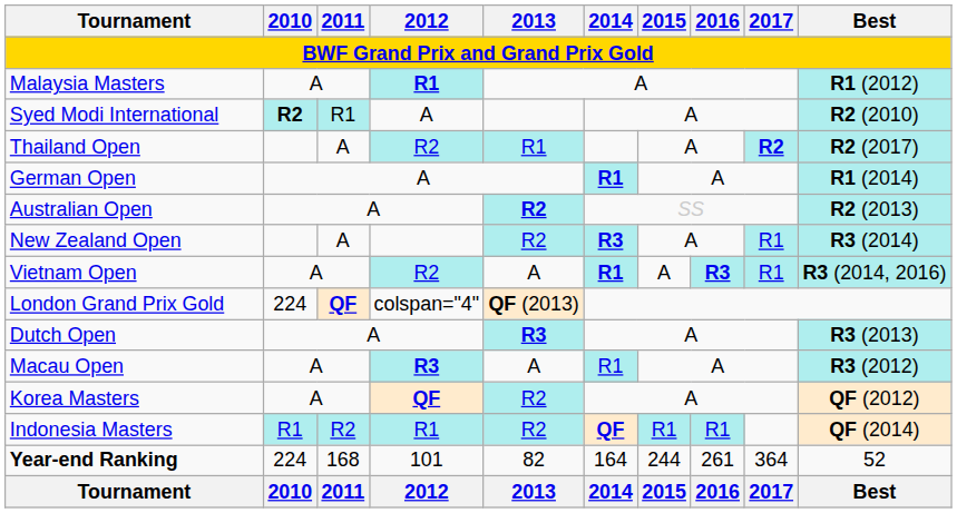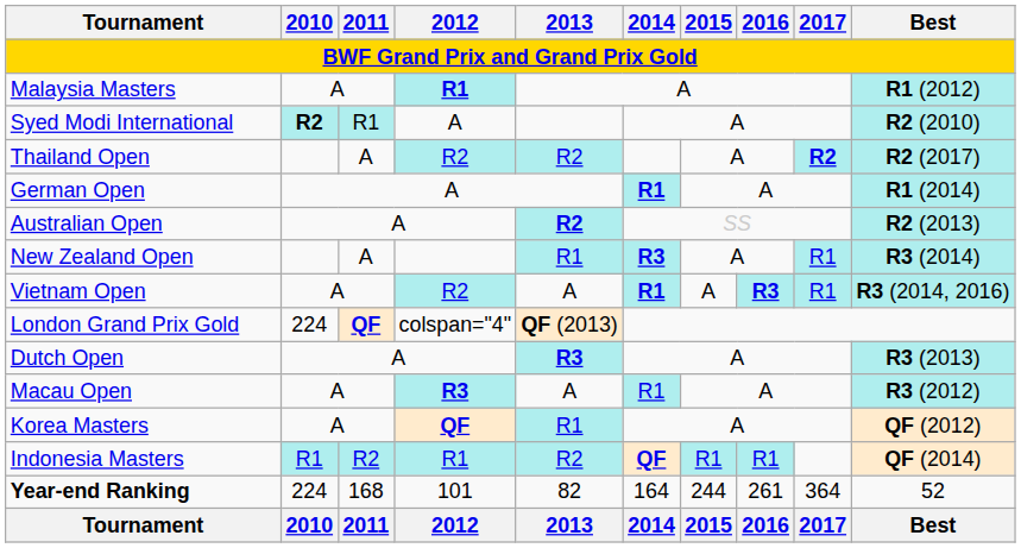Thailand Open | 2013: R1 -> R2
New Zealand Open | 2013: R2 -> R1
Korea Masters | 2013: R2 -> R1
